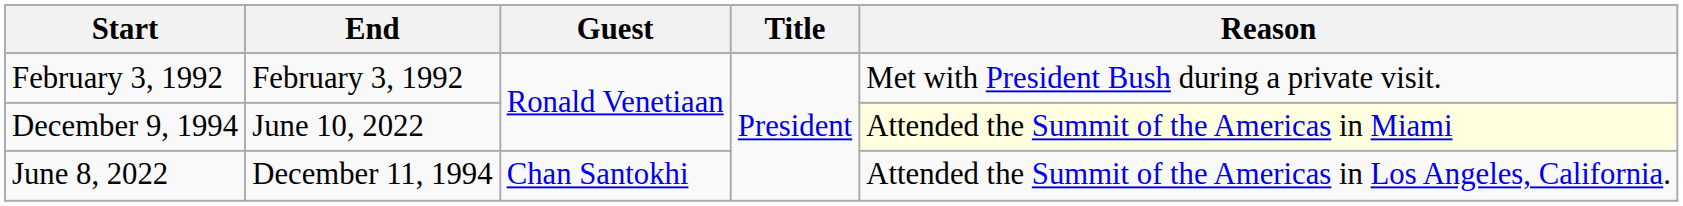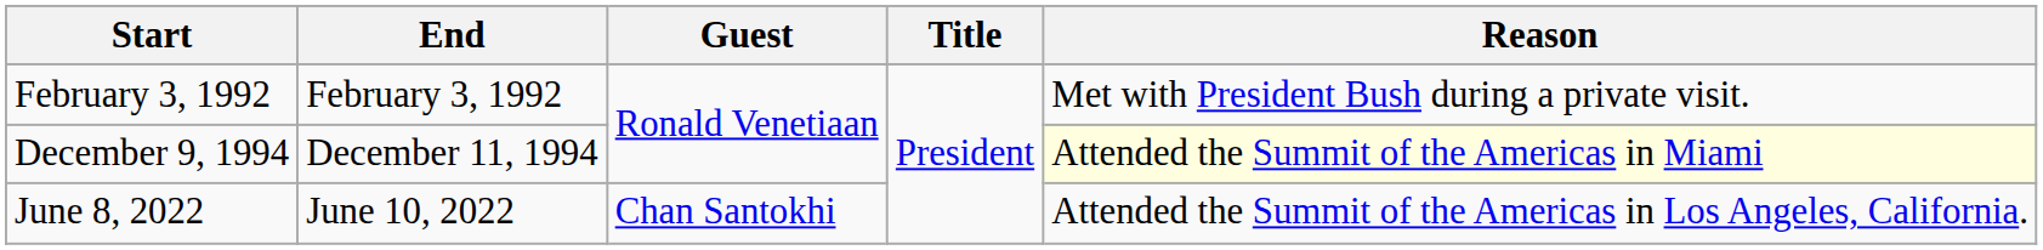December 9, 1994 | End: June 10, 2022 -> December 11, 1994
June 8, 2022 | End: December 11, 1994 -> June 10, 2022
